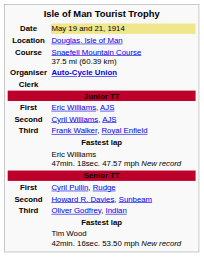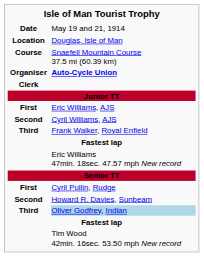row 2 | column 2: khaki background -> no background
row 16 | column 2: no background -> lightblue background
